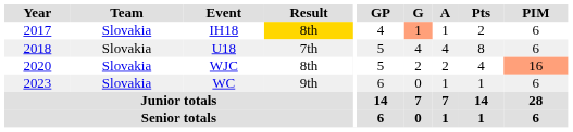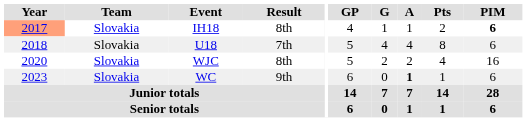IH18 | Year: no background -> lightsalmon background
IH18 | Result: gold background -> no background
IH18 | G: lightsalmon background -> no background
IH18 | PIM: normal -> bold
WJC | PIM: lightsalmon background -> no background
WC | A: normal -> bold
